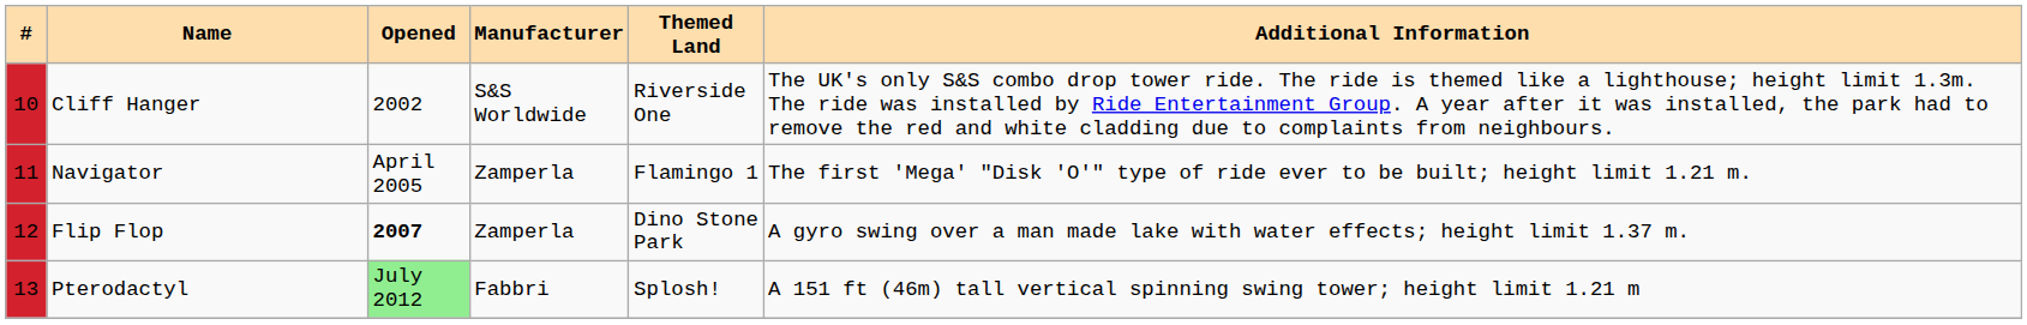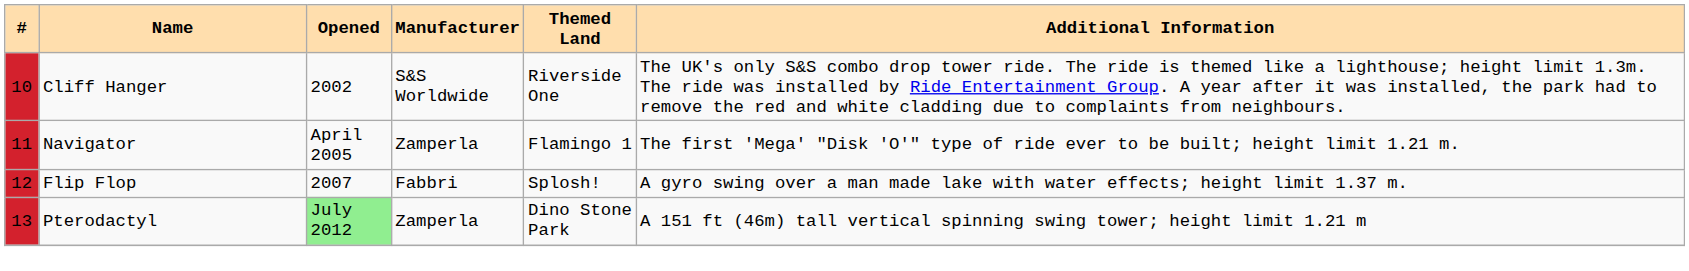Flip Flop | Opened: bold -> normal
Flip Flop | Manufacturer: Zamperla -> Fabbri
Flip Flop | Themed Land: Dino Stone Park -> Splosh!
Pterodactyl | Manufacturer: Fabbri -> Zamperla
Pterodactyl | Themed Land: Splosh! -> Dino Stone Park
